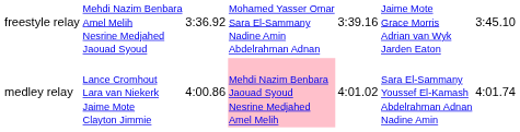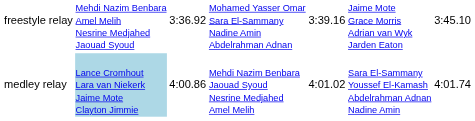medley relay | column 2: no background -> lightblue background
medley relay | column 4: pink background -> no background
